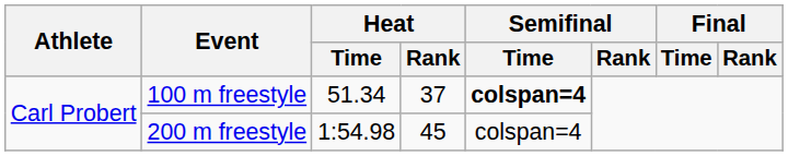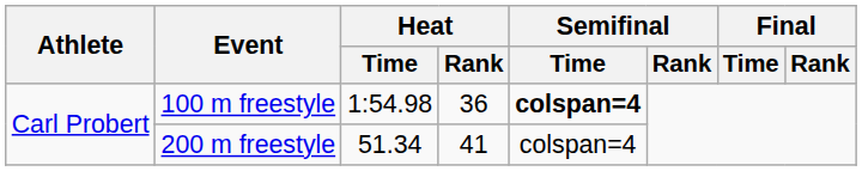100 m freestyle | Heat / Time: 51.34 -> 1:54.98
100 m freestyle | Heat / Rank: 37 -> 36
200 m freestyle | Heat / Time: 1:54.98 -> 51.34
200 m freestyle | Heat / Rank: 45 -> 41
